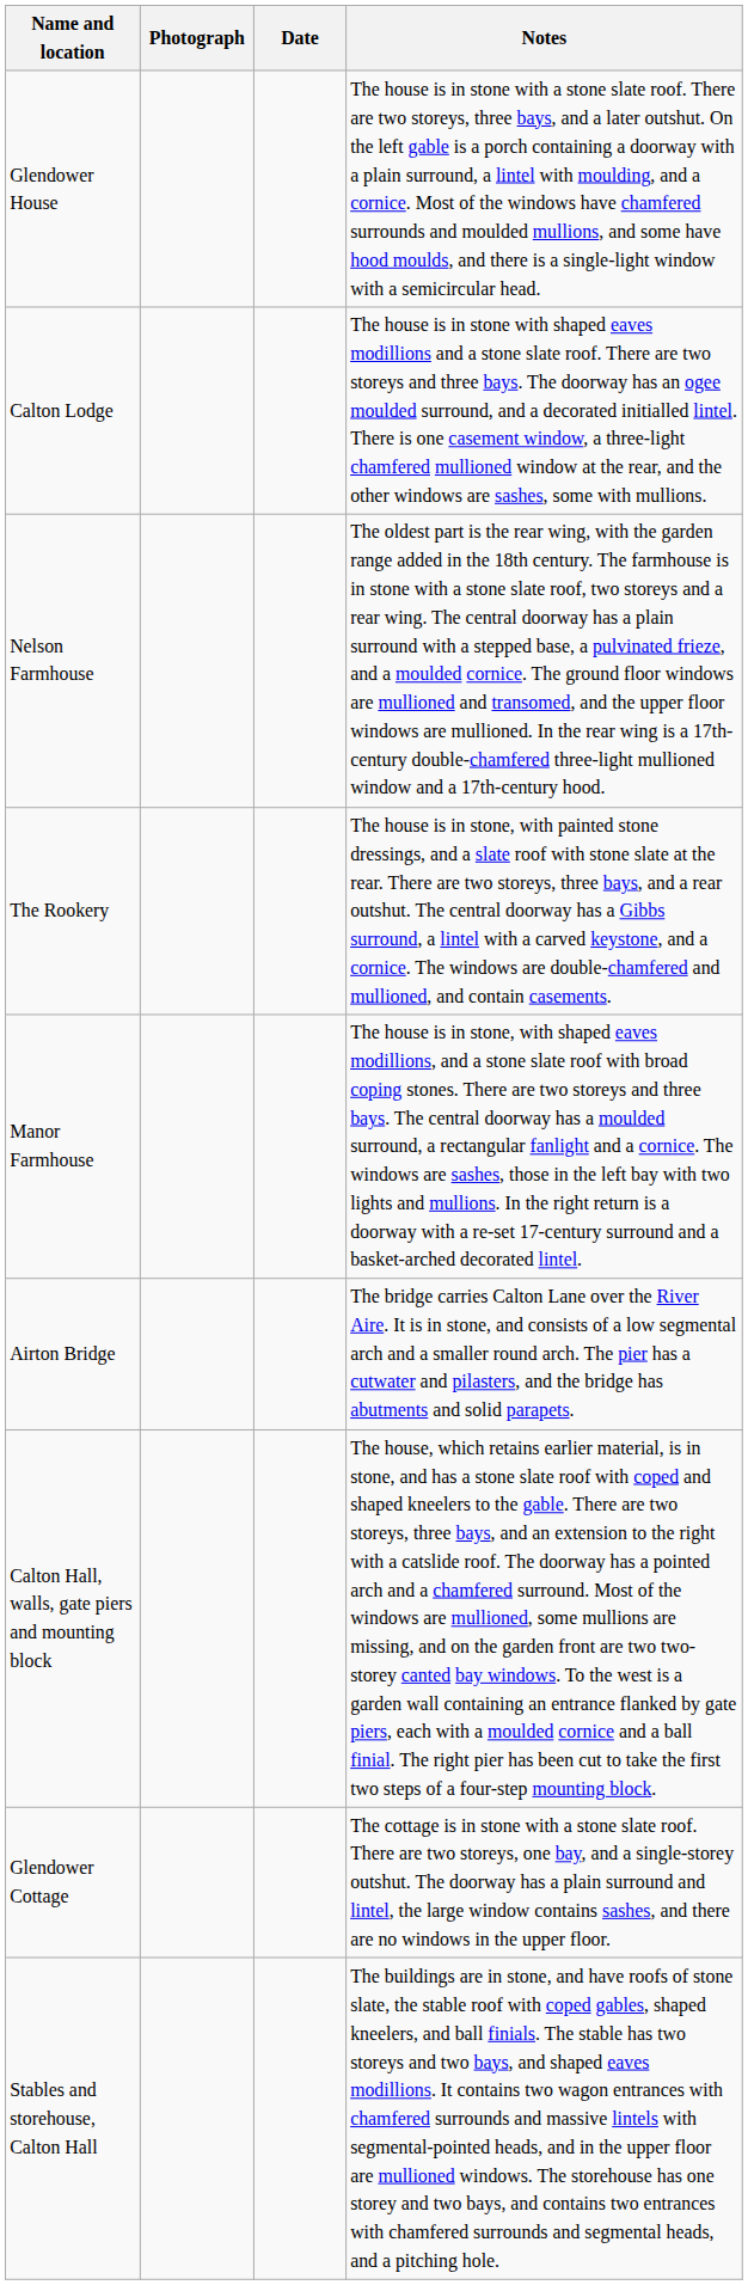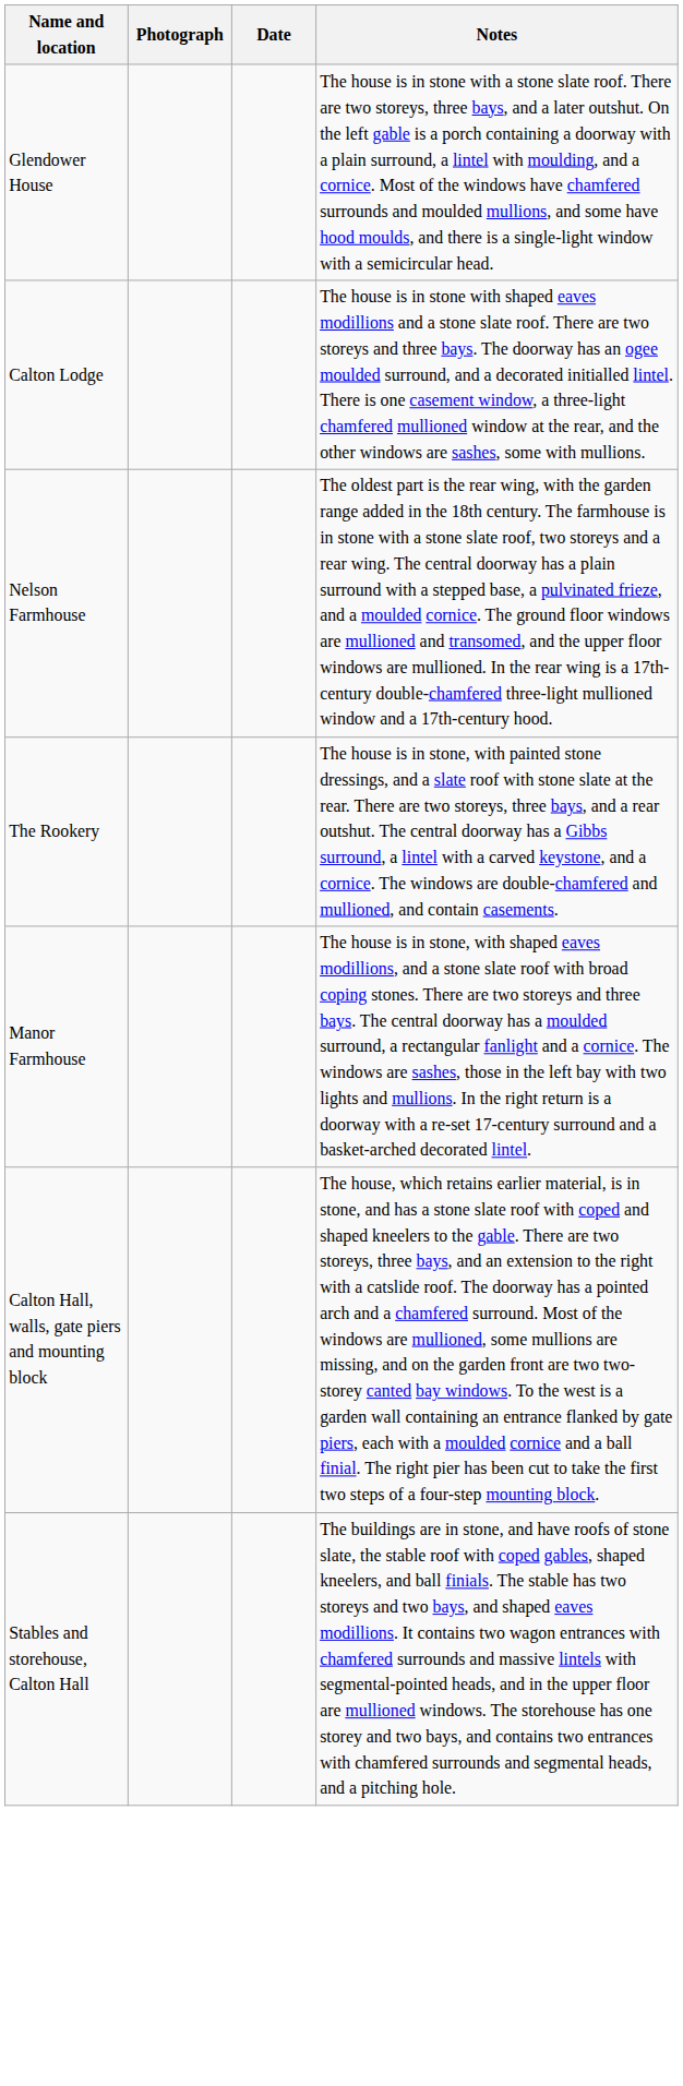- row: Airton Bridge | The bridge carries Calton Lane over the River Aire. It is in stone, and consists of a low segmental arch and a smaller round arch. The pier has a cutwater and pilasters, and the bridge has abutments and solid parapets.
- row: Glendower Cottage | The cottage is in stone with a stone slate roof. There are two storeys, one bay, and a single-storey outshut. The doorway has a plain surround and lintel, the large window contains sashes, and there are no windows in the upper floor.
